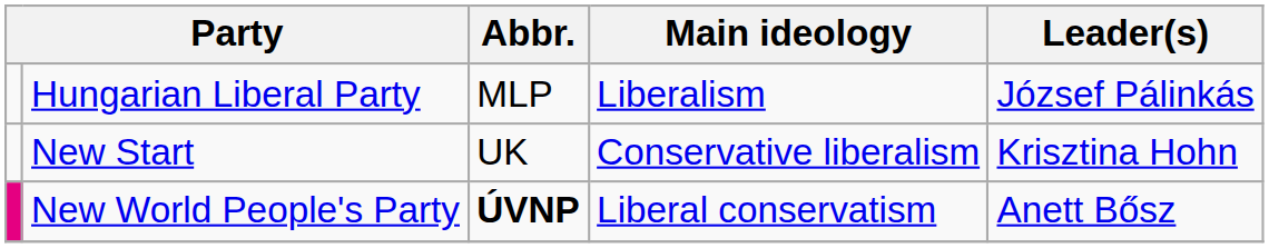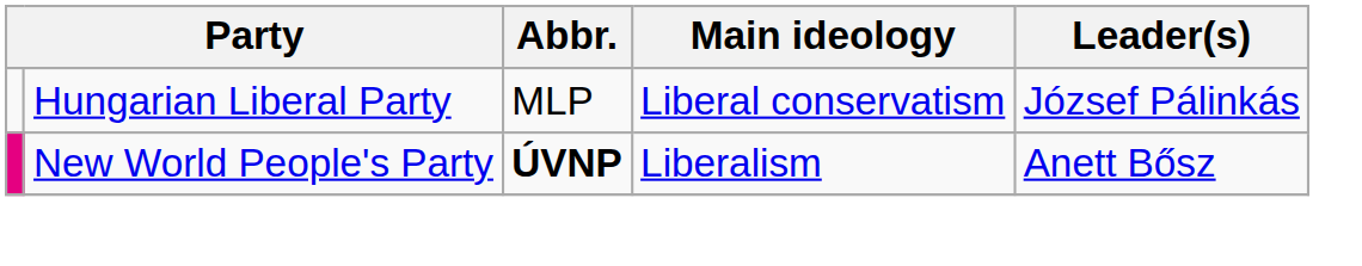Hungarian Liberal Party | Main ideology: Liberalism -> Liberal conservatism
- row: New Start | UK | Conservative liberalism | Krisztina Hohn
New World People's Party | Main ideology: Liberal conservatism -> Liberalism
